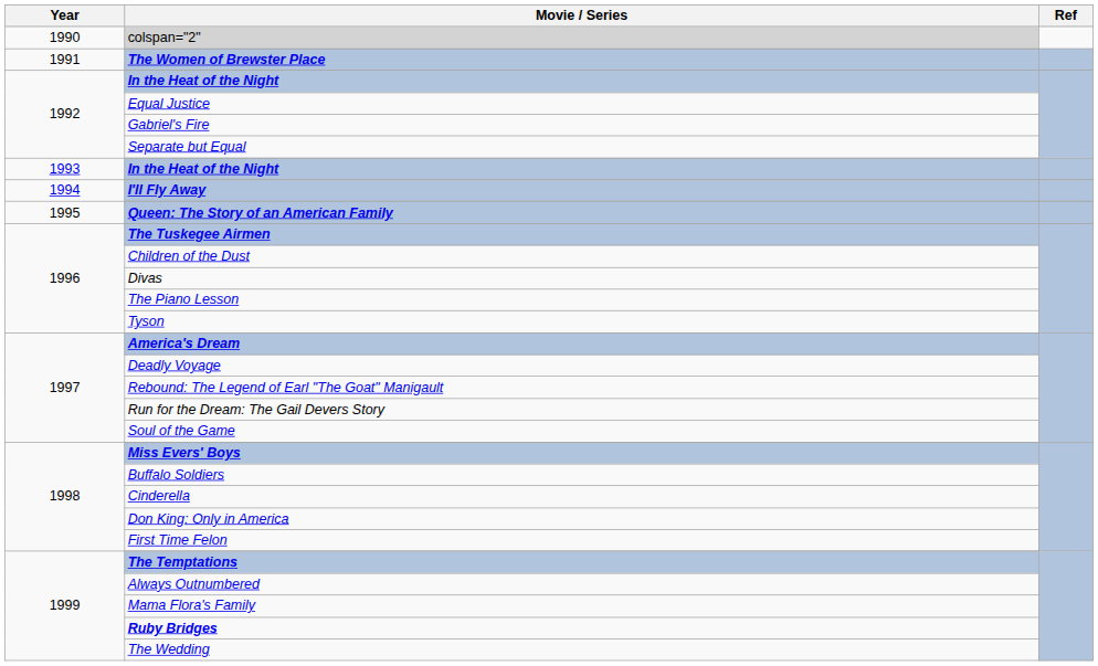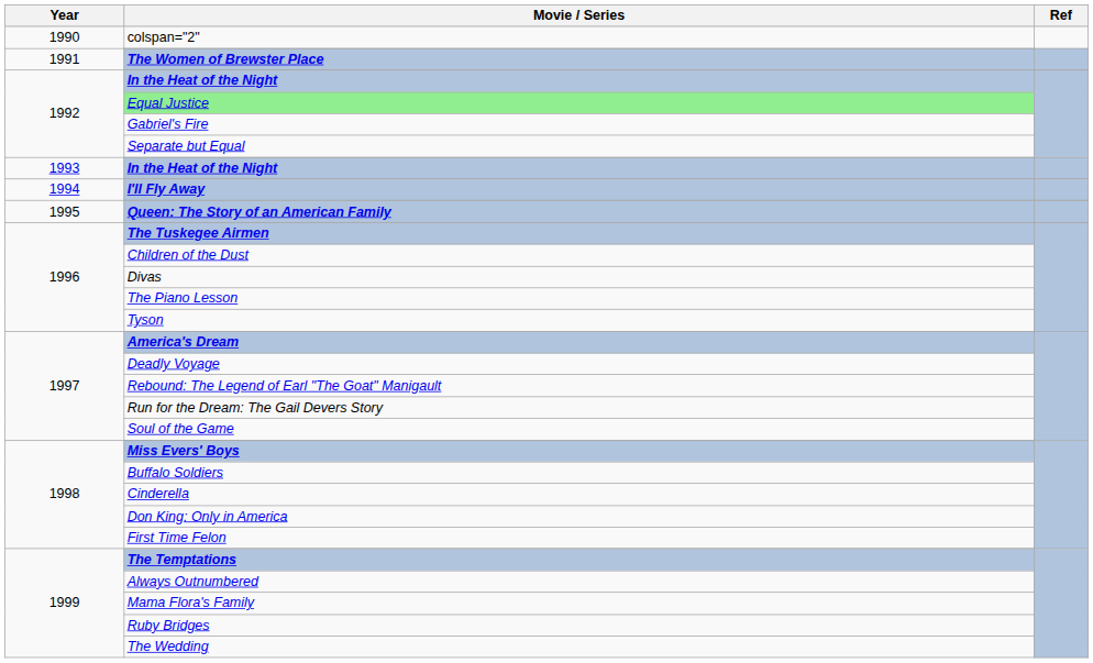colspan="2" | Movie / Series: lightgrey background -> no background
Equal Justice | Movie / Series: no background -> lightgreen background
Ruby Bridges | Movie / Series: bold -> normal
